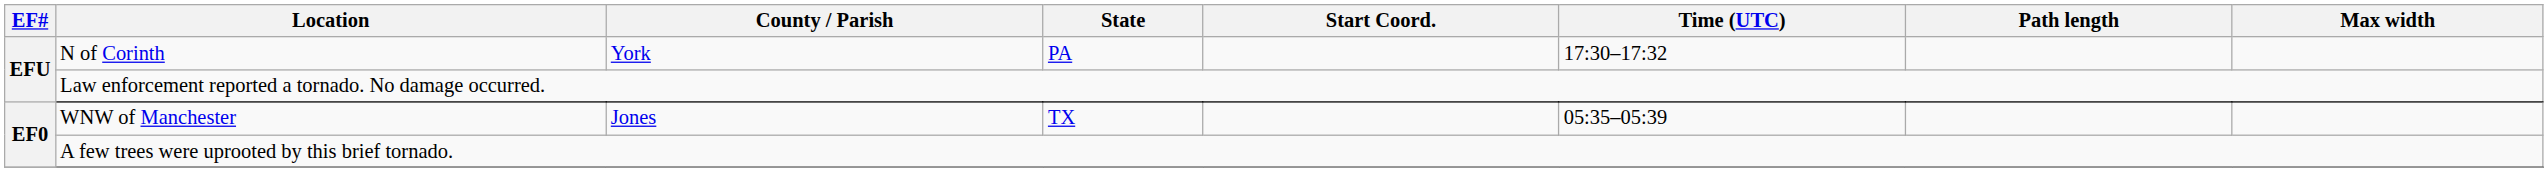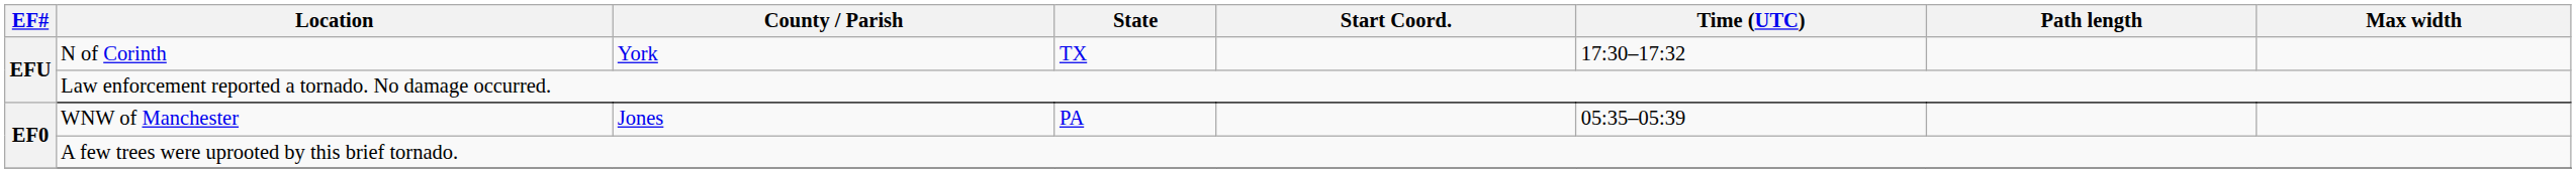N of Corinth | State: PA -> TX
WNW of Manchester | State: TX -> PA
